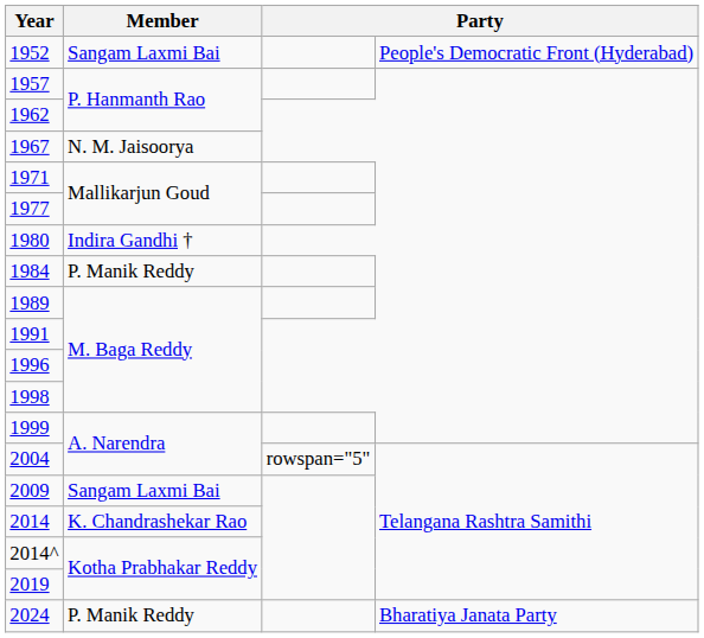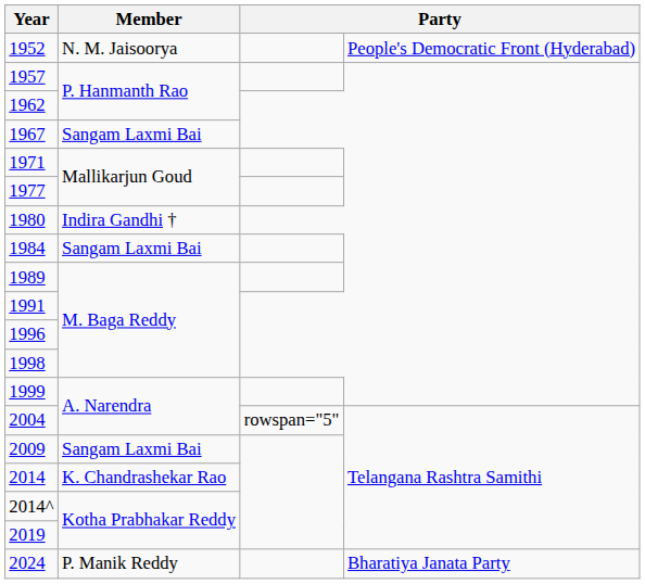1952 | Member: Sangam Laxmi Bai -> N. M. Jaisoorya
1967 | Member: N. M. Jaisoorya -> Sangam Laxmi Bai
1984 | Member: P. Manik Reddy -> Sangam Laxmi Bai
